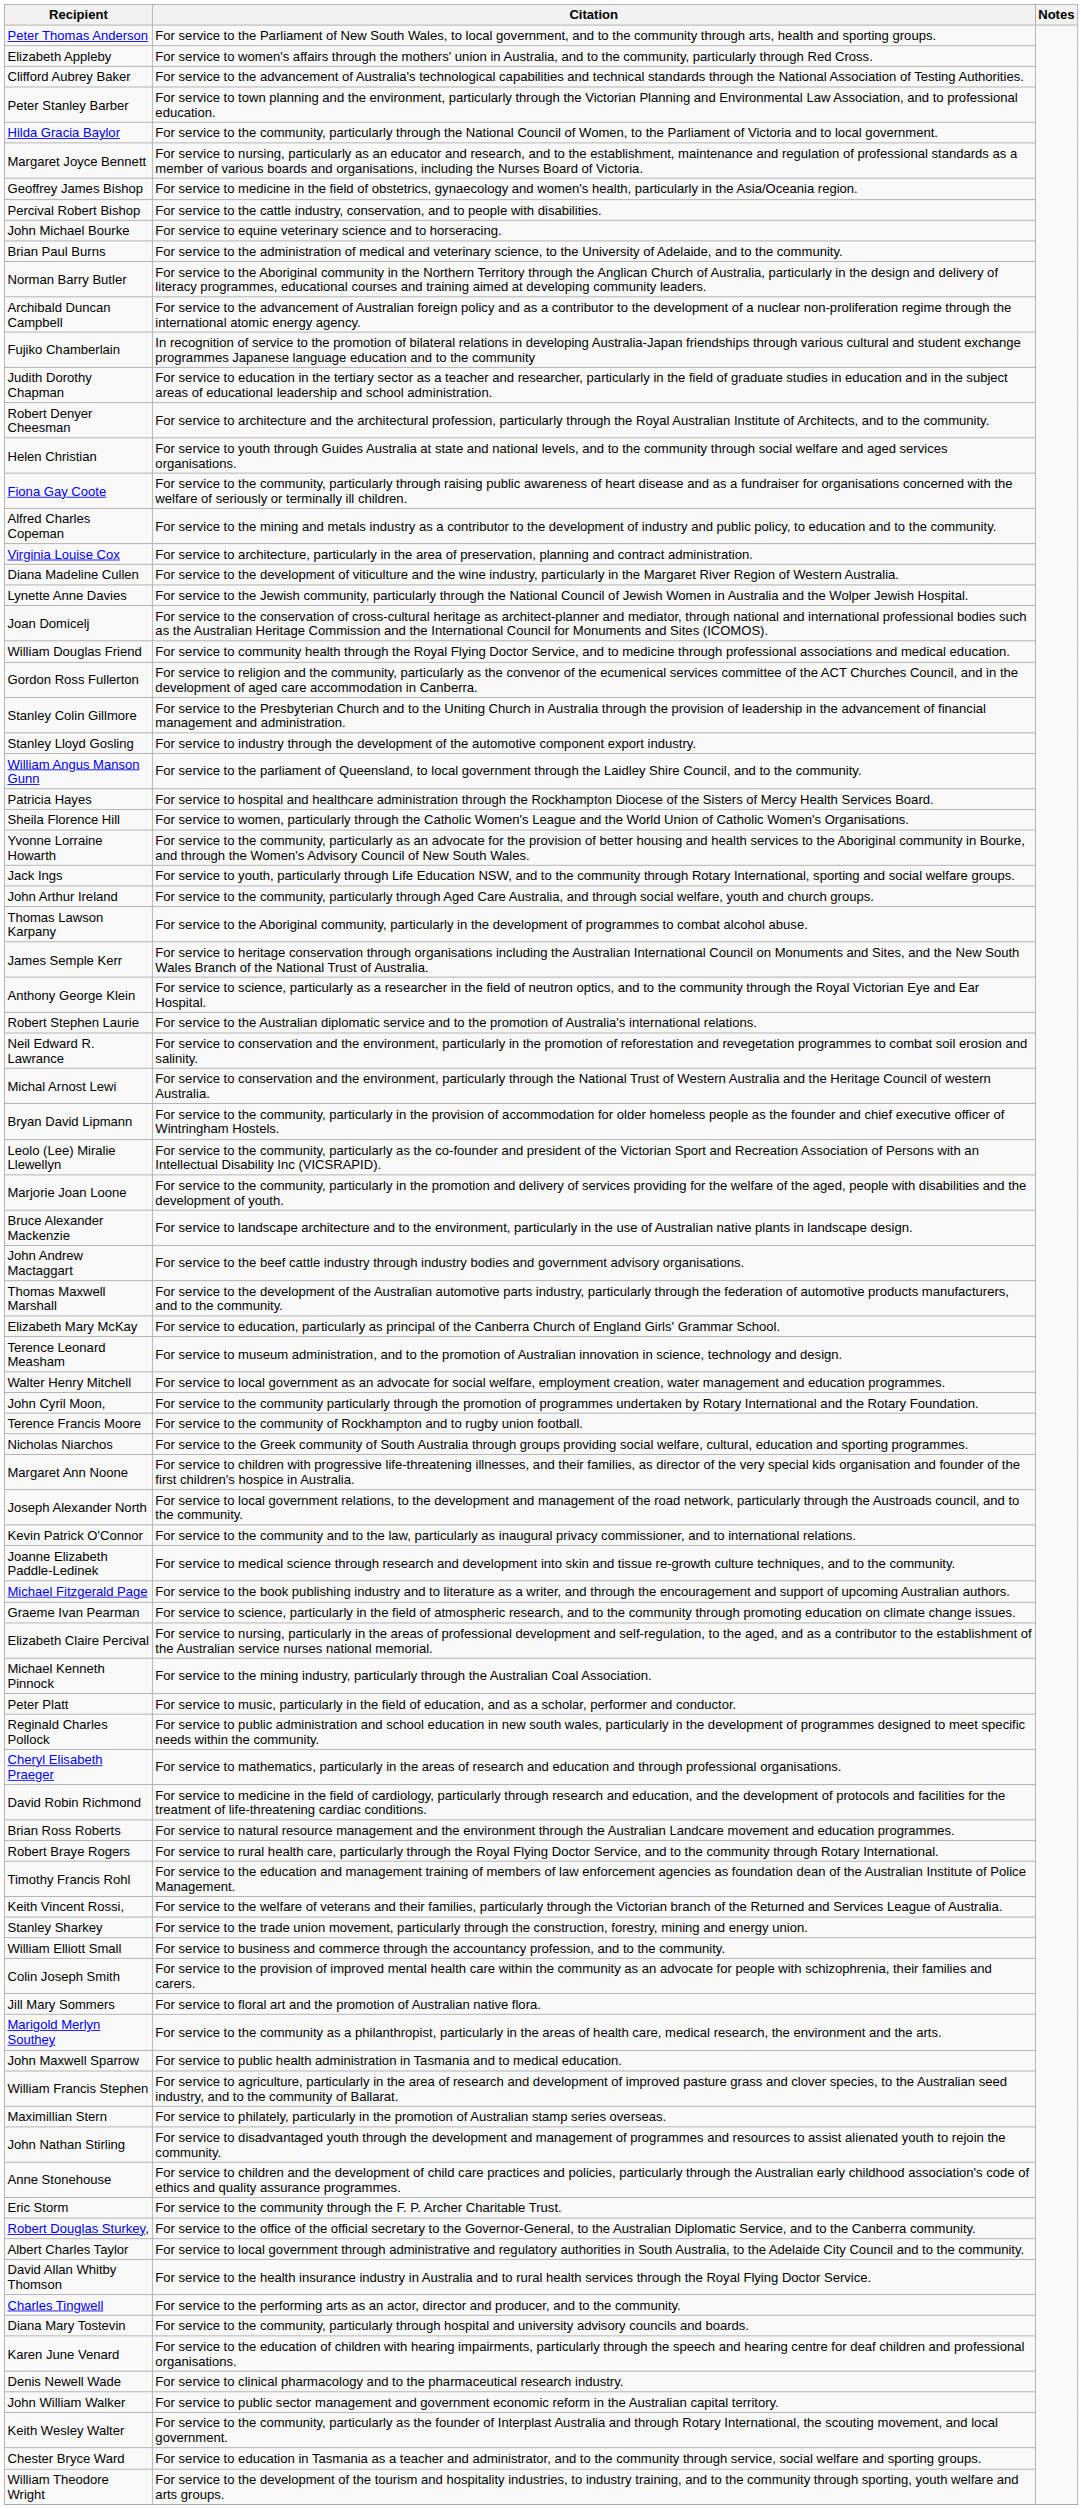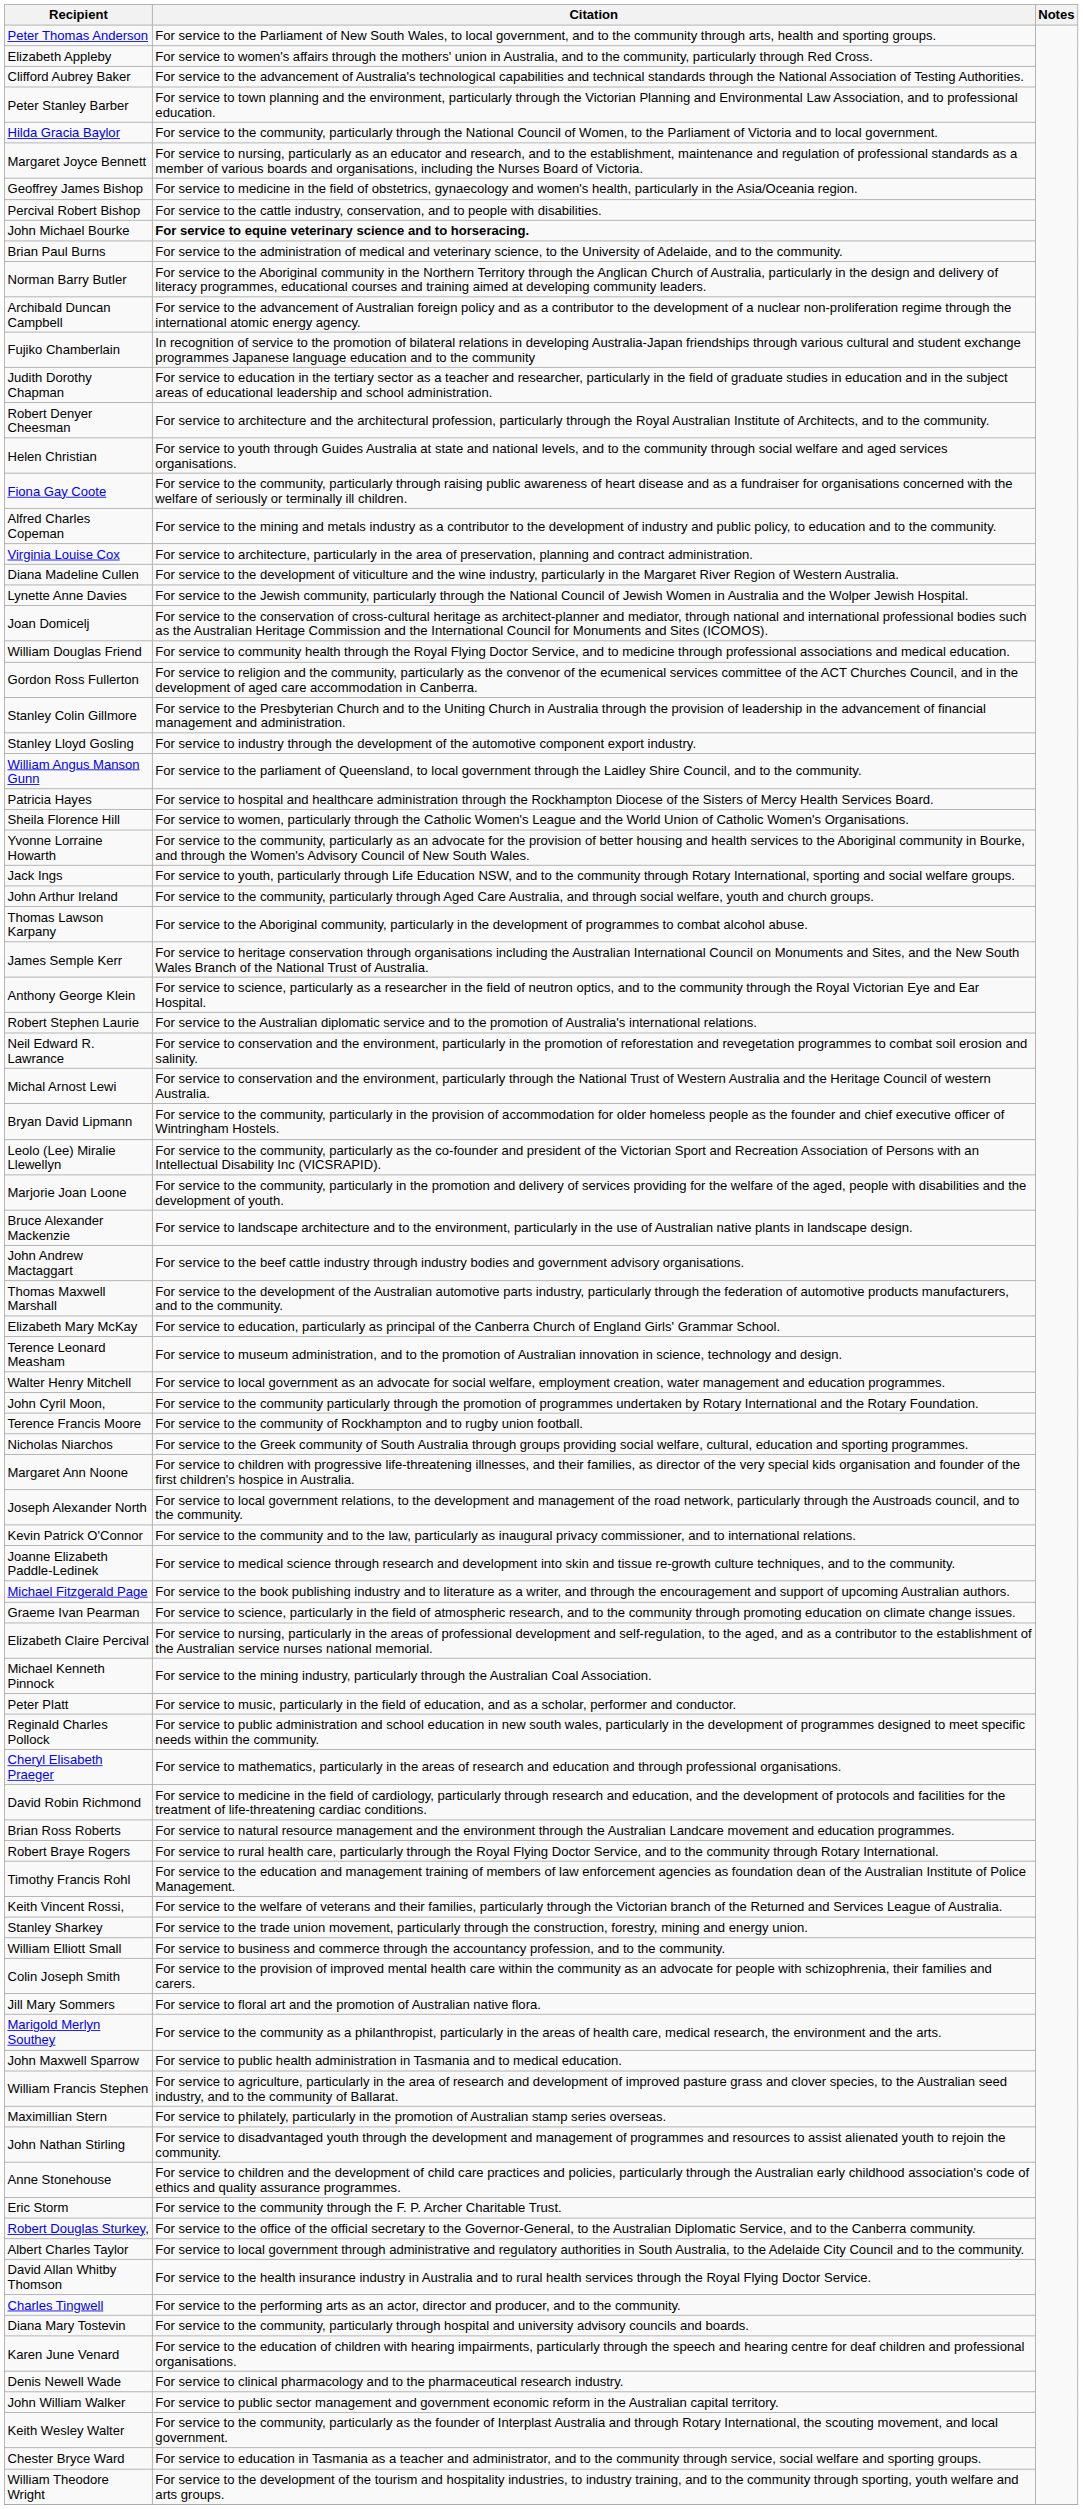John Michael Bourke | Citation: normal -> bold
